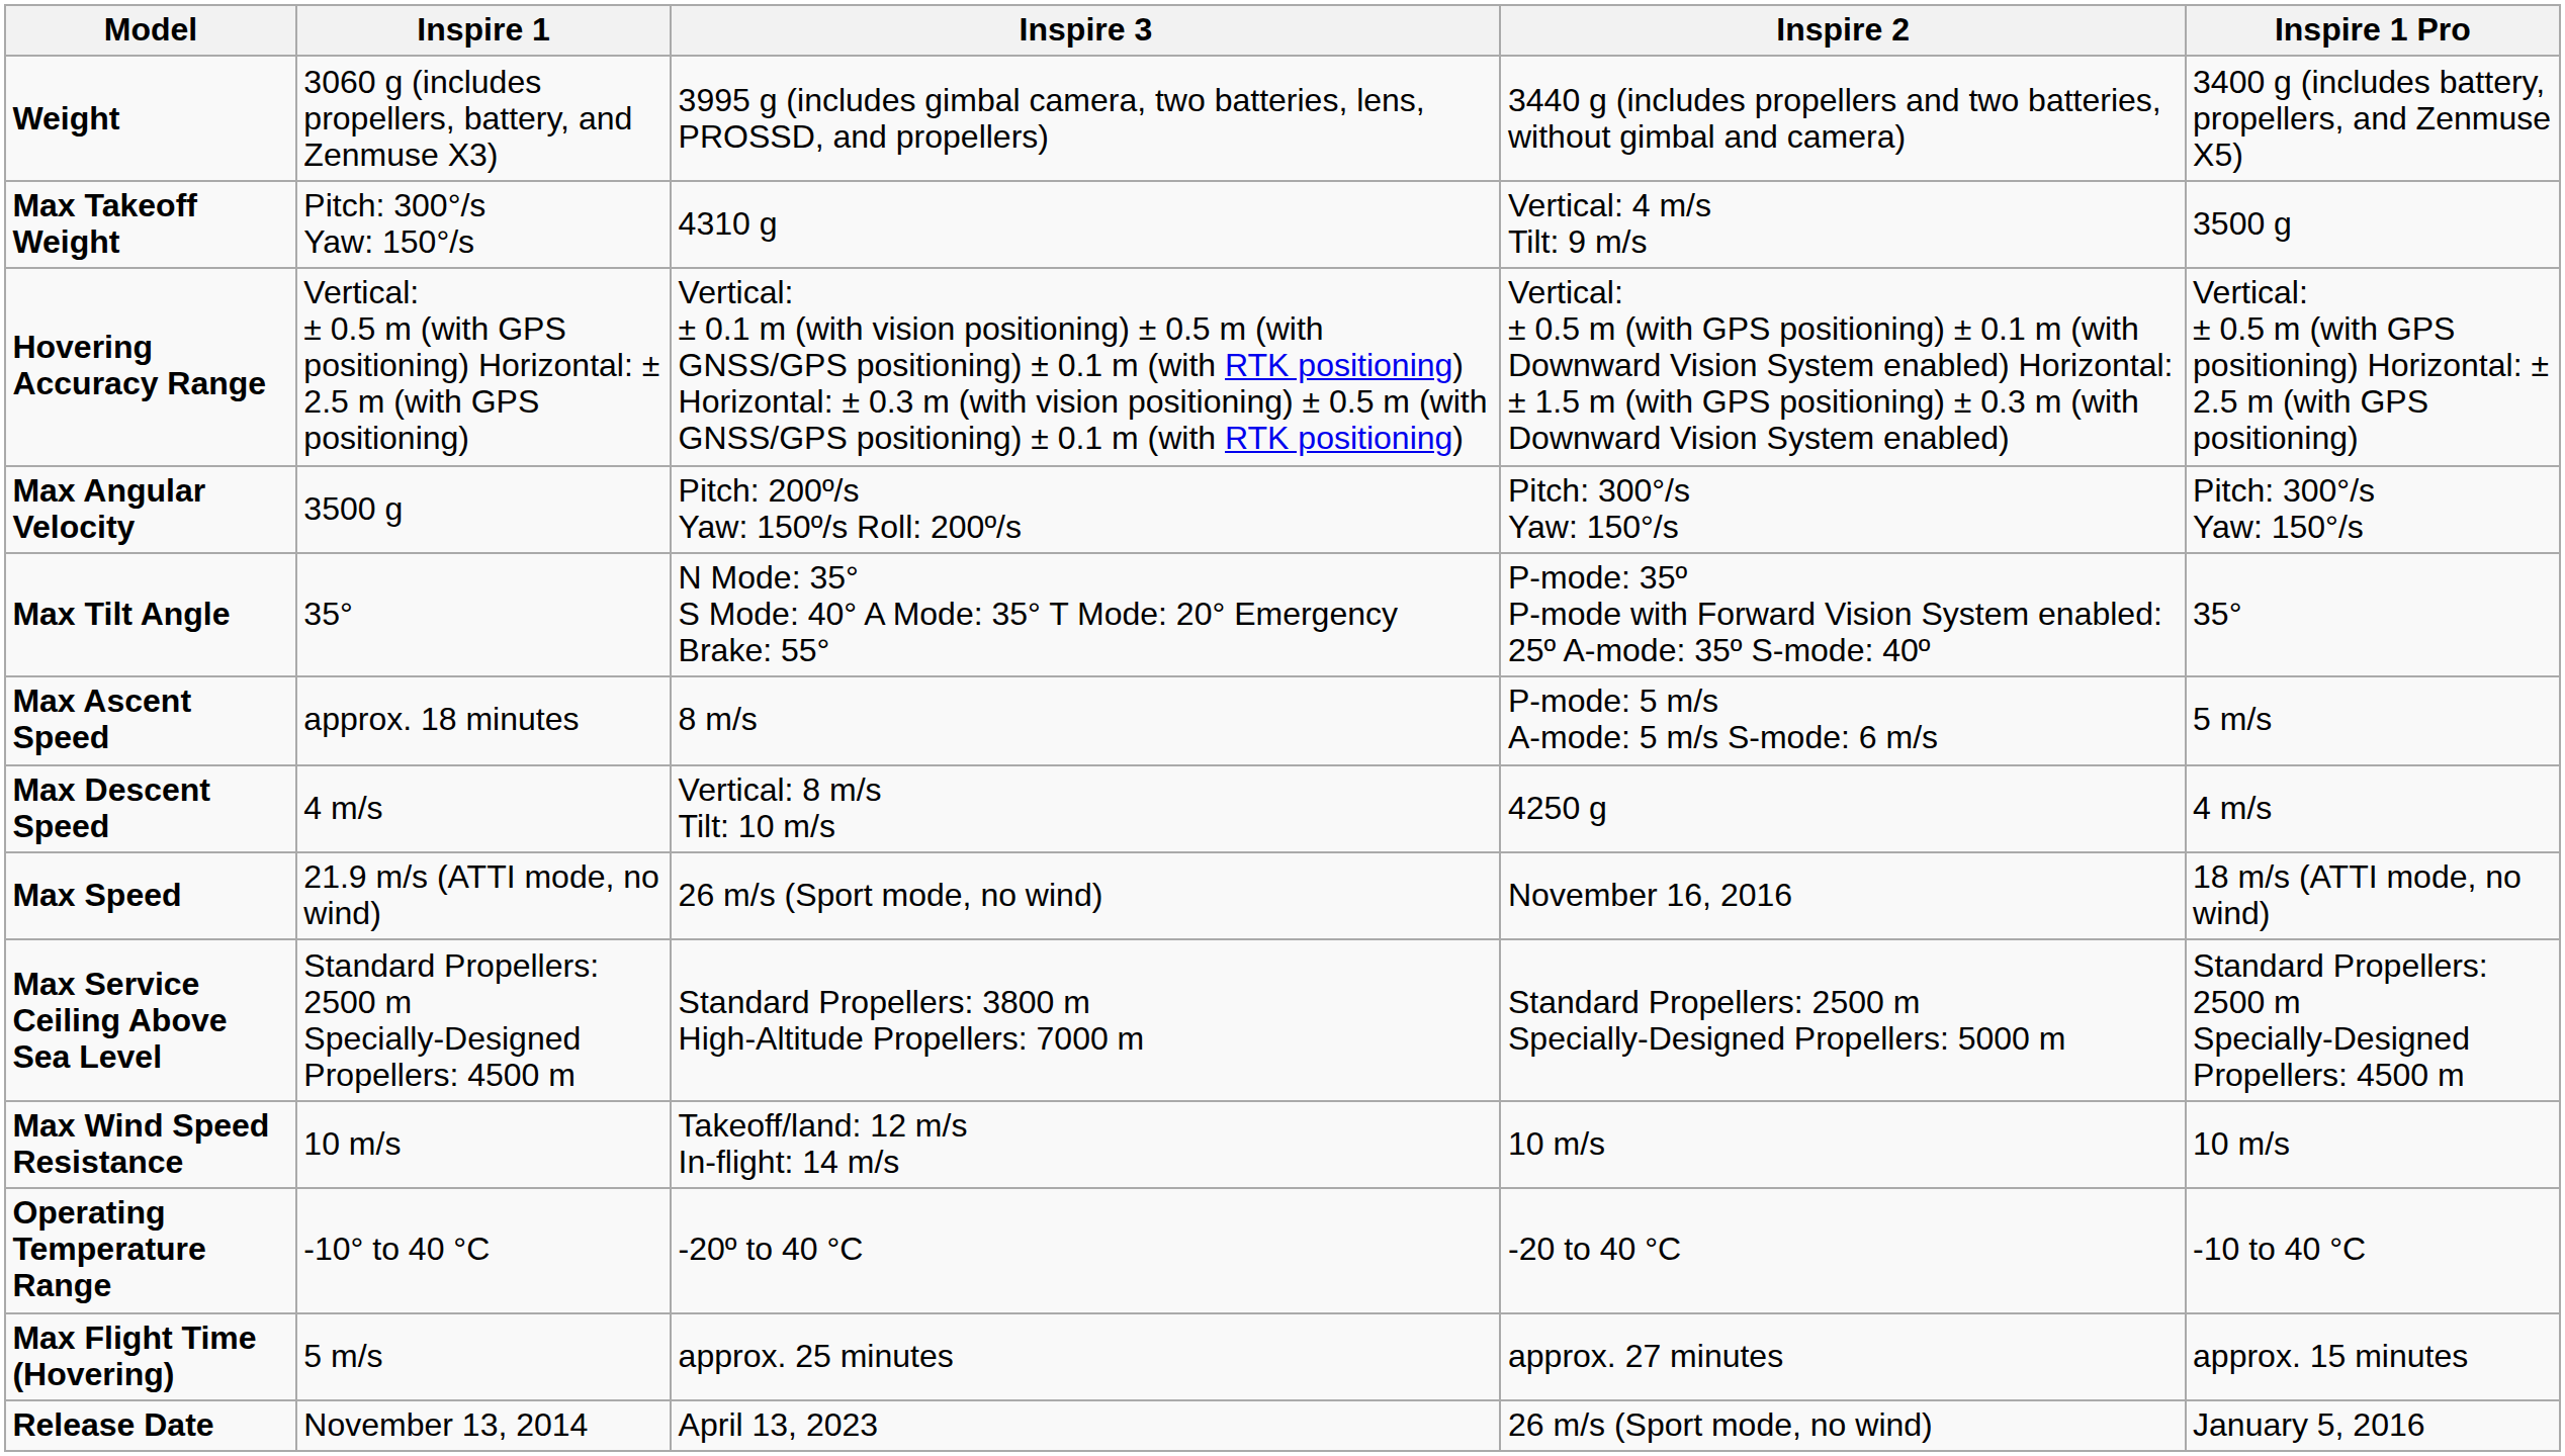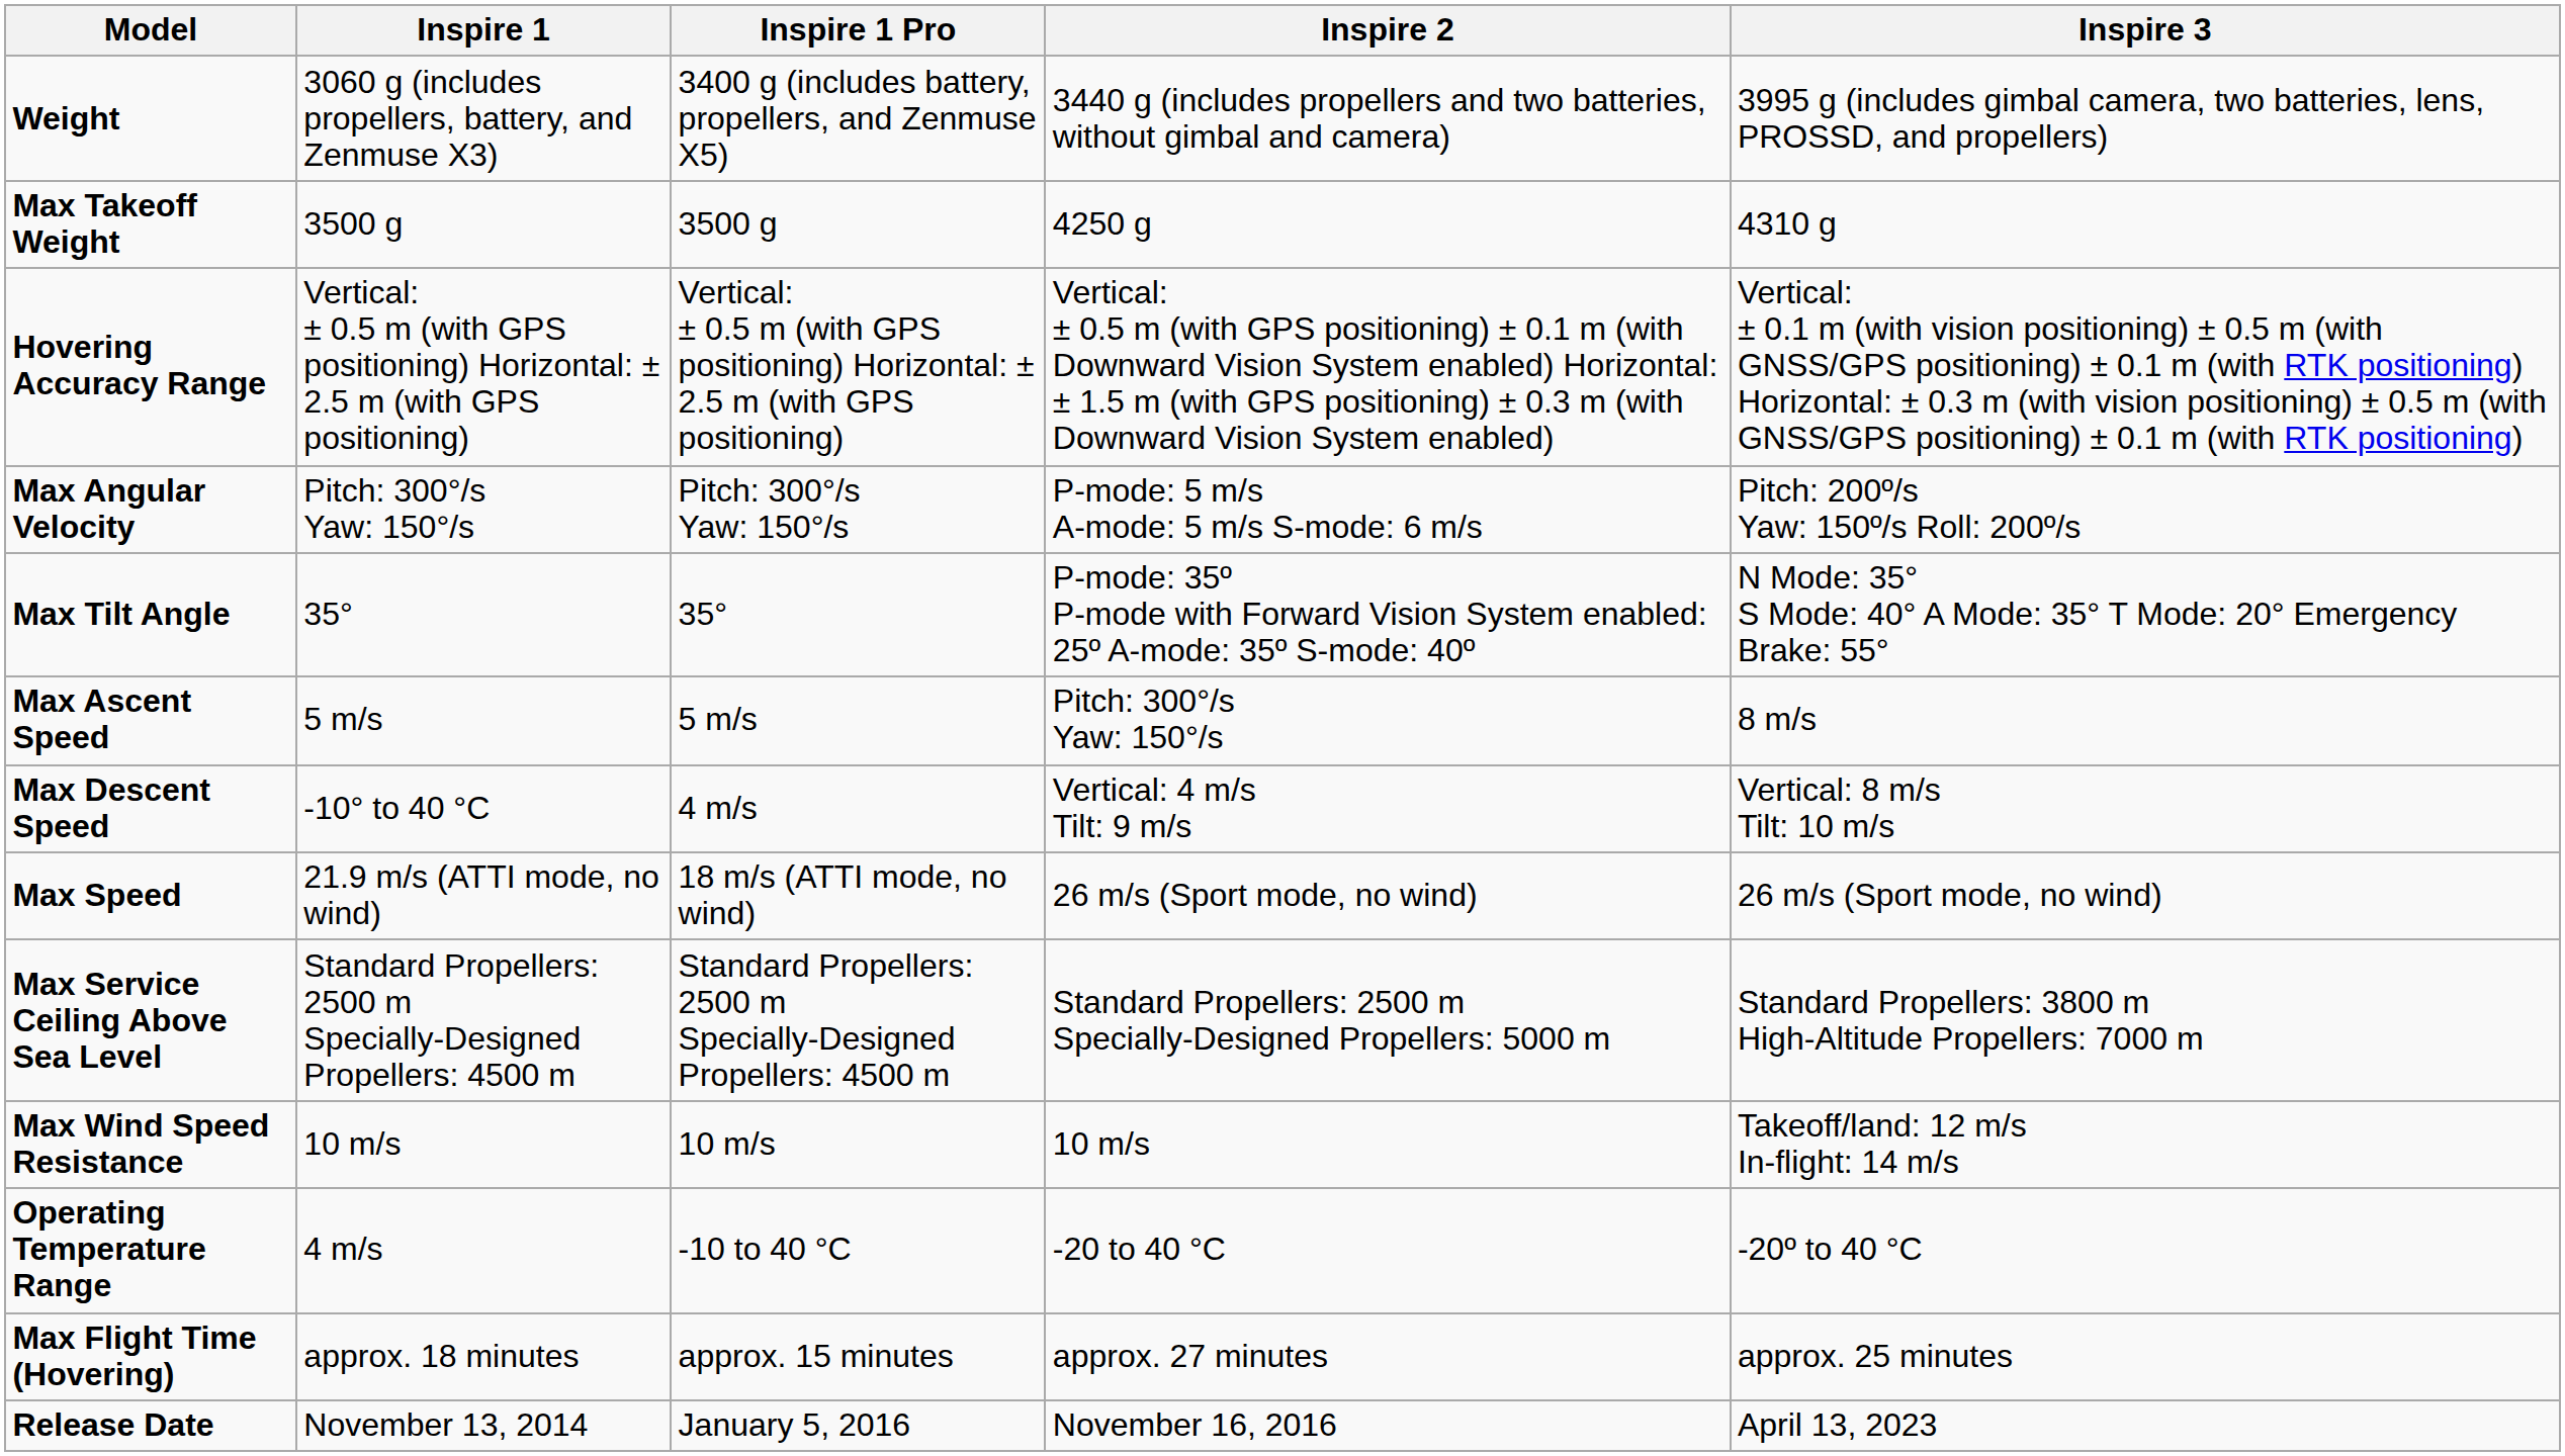columns swapped: Inspire 1 Pro <-> Inspire 3
Max Takeoff Weight | Inspire 1: Pitch: 300°/s Yaw: 150°/s -> 3500 g
Max Takeoff Weight | Inspire 2: Vertical: 4 m/s Tilt: 9 m/s -> 4250 g
Max Angular Velocity | Inspire 1: 3500 g -> Pitch: 300°/s Yaw: 150°/s
Max Angular Velocity | Inspire 2: Pitch: 300°/s Yaw: 150°/s -> P-mode: 5 m/s A-mode: 5 m/s S-mode: 6 m/s
Max Ascent Speed | Inspire 1: approx. 18 minutes -> 5 m/s
Max Ascent Speed | Inspire 2: P-mode: 5 m/s A-mode: 5 m/s S-mode: 6 m/s -> Pitch: 300°/s Yaw: 150°/s
Max Descent Speed | Inspire 1: 4 m/s -> -10° to 40 °C
Max Descent Speed | Inspire 2: 4250 g -> Vertical: 4 m/s Tilt: 9 m/s
Max Speed | Inspire 2: November 16, 2016 -> 26 m/s (Sport mode, no wind)
Operating Temperature Range | Inspire 1: -10° to 40 °C -> 4 m/s
Max Flight Time (Hovering) | Inspire 1: 5 m/s -> approx. 18 minutes
Release Date | Inspire 2: 26 m/s (Sport mode, no wind) -> November 16, 2016
